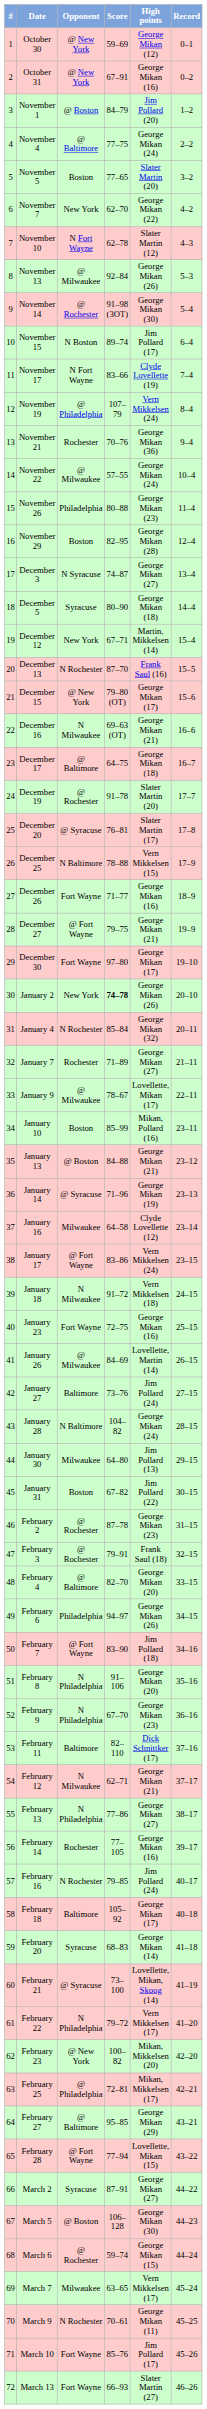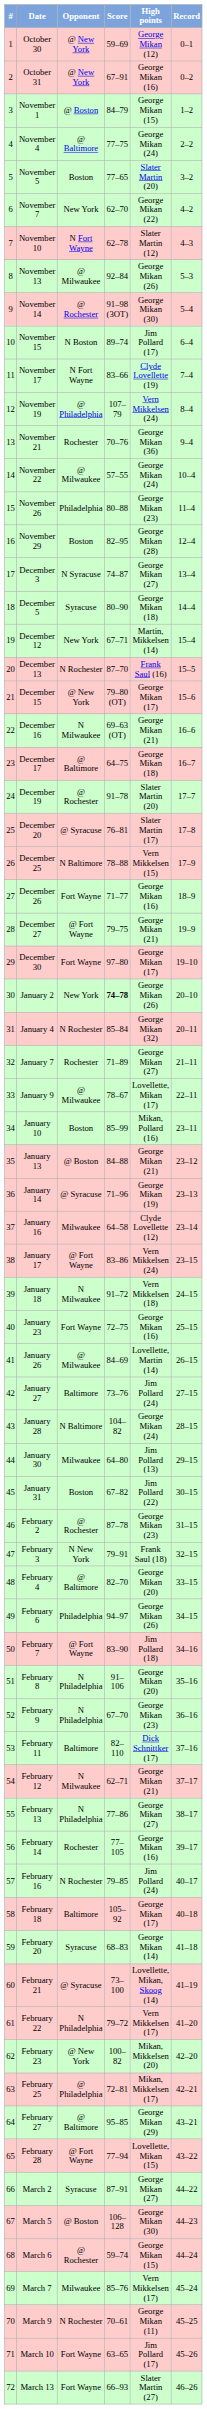November 1 | High points: Jim Pollard (20) -> George Mikan (15)
February 3 | Opponent: @ Rochester -> N New York
March 7 | Score: 63–65 -> 85–76
March 10 | Score: 85–76 -> 63–65
